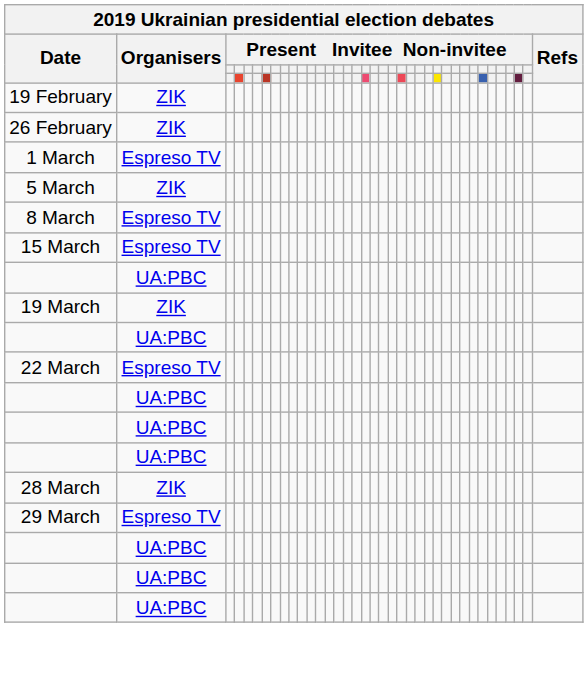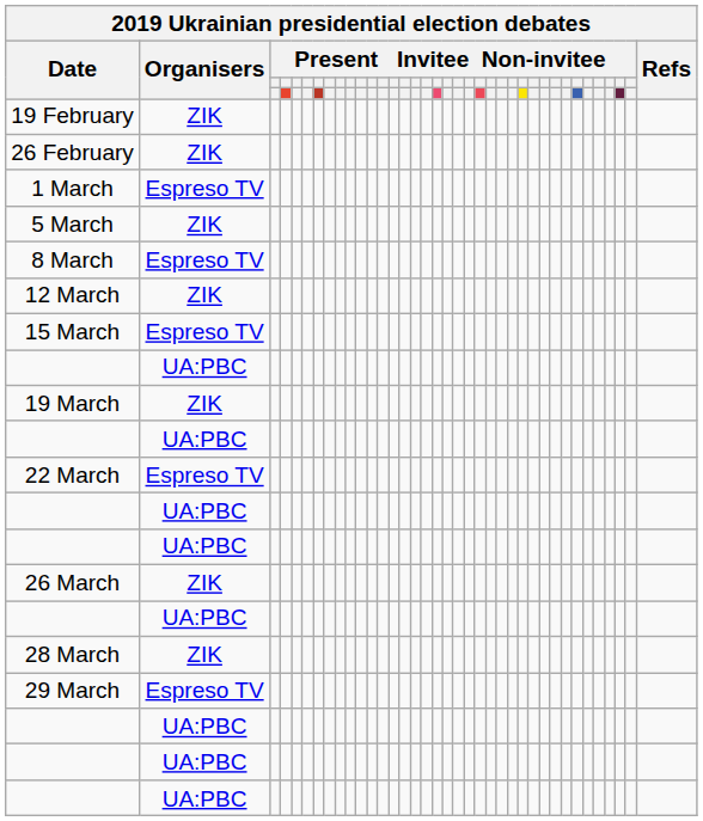+ row: 12 March | ZIK
+ row: 26 March | ZIK
